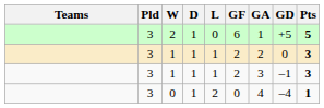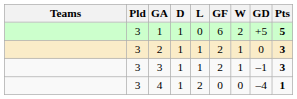columns swapped: W <-> GA
